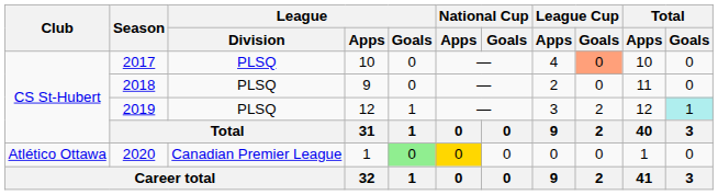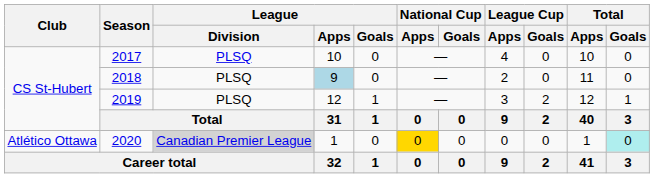2017 | League Cup / Goals: lightsalmon background -> no background
2018 | League / Apps: no background -> lightblue background
2019 | Total / Goals: paleturquoise background -> no background
2020 | League / Division: no background -> lightgrey background
2020 | League / Goals: lightgreen background -> no background
2020 | Total / Goals: no background -> paleturquoise background
